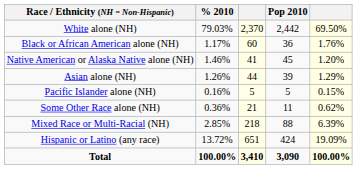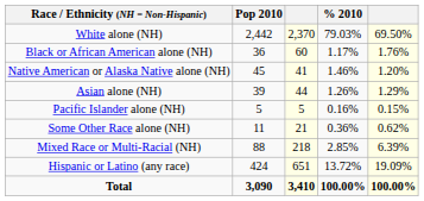columns swapped: Pop 2010 <-> % 2010
